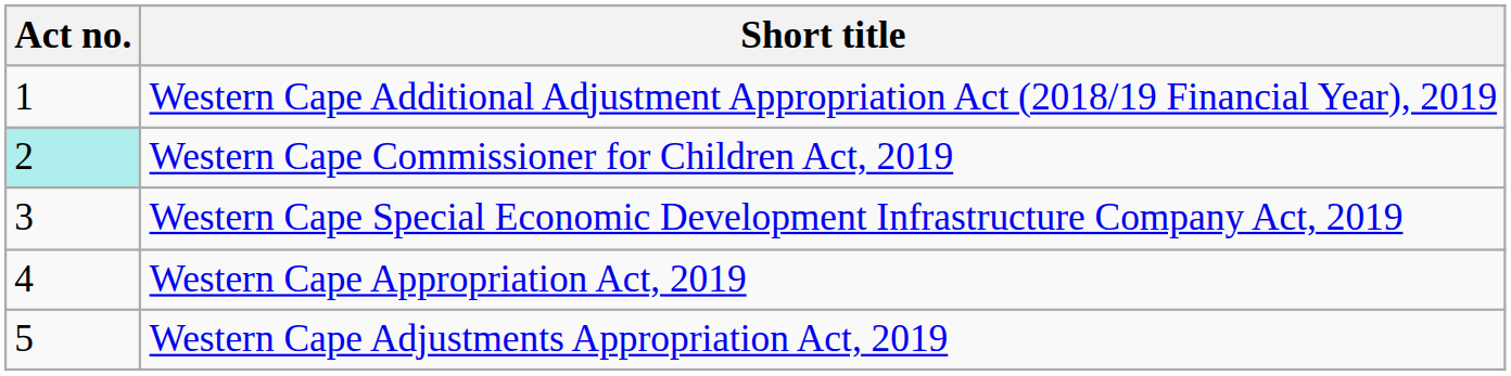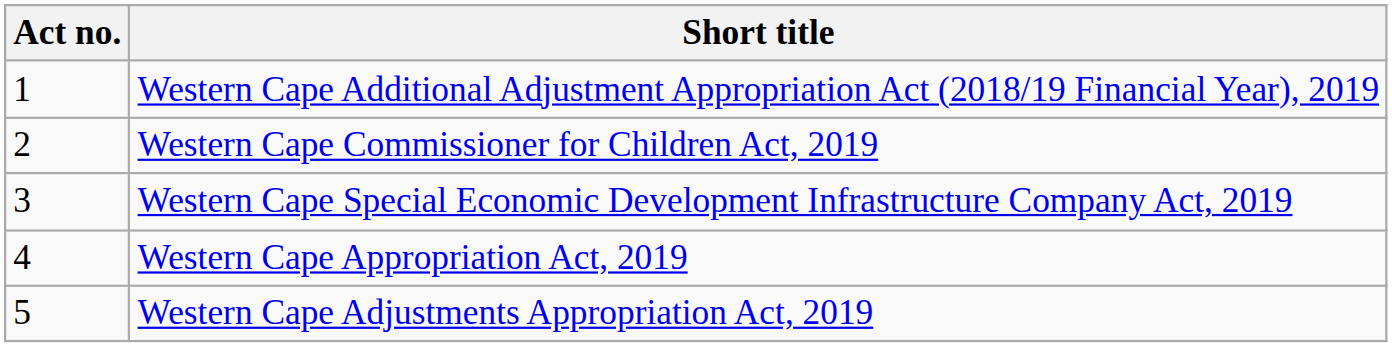Western Cape Commissioner for Children Act, 2019 | Act no.: paleturquoise background -> no background
